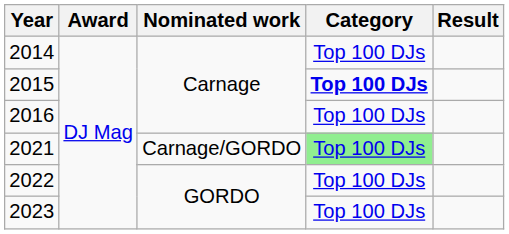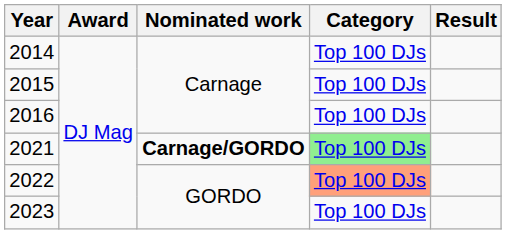2015 | Category: bold -> normal
2021 | Nominated work: normal -> bold
2022 | Category: no background -> lightsalmon background
